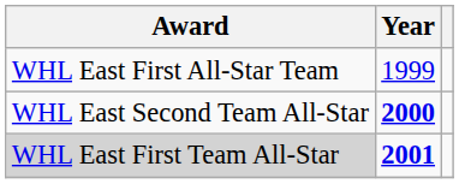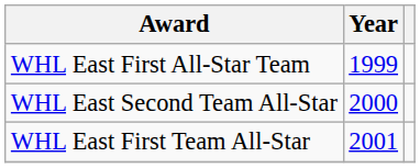row 3 | Year: bold -> normal
row 4 | Award: lightgrey background -> no background
row 4 | Year: bold -> normal
